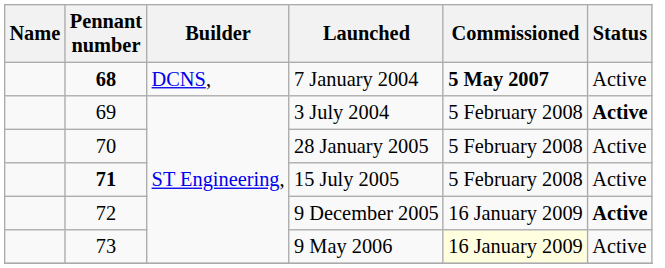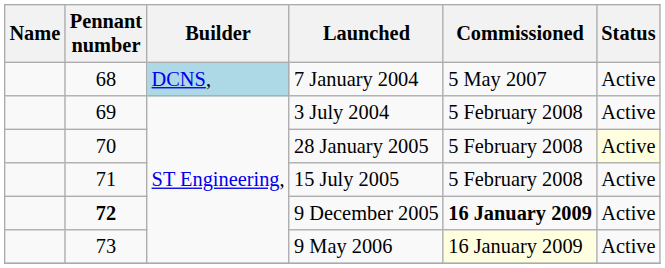7 January 2004 | Pennant number: bold -> normal
7 January 2004 | Builder: no background -> lightblue background
7 January 2004 | Commissioned: bold -> normal
3 July 2004 | Status: bold -> normal
28 January 2005 | Status: no background -> lightyellow background
15 July 2005 | Pennant number: bold -> normal
9 December 2005 | Pennant number: normal -> bold
9 December 2005 | Commissioned: normal -> bold
9 December 2005 | Status: bold -> normal
